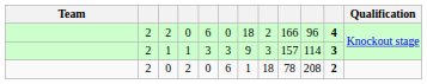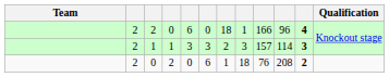row 2 | column 8: 2 -> 1
row 3 | column 7: 9 -> 2
row 4 | column 9: 78 -> 76
